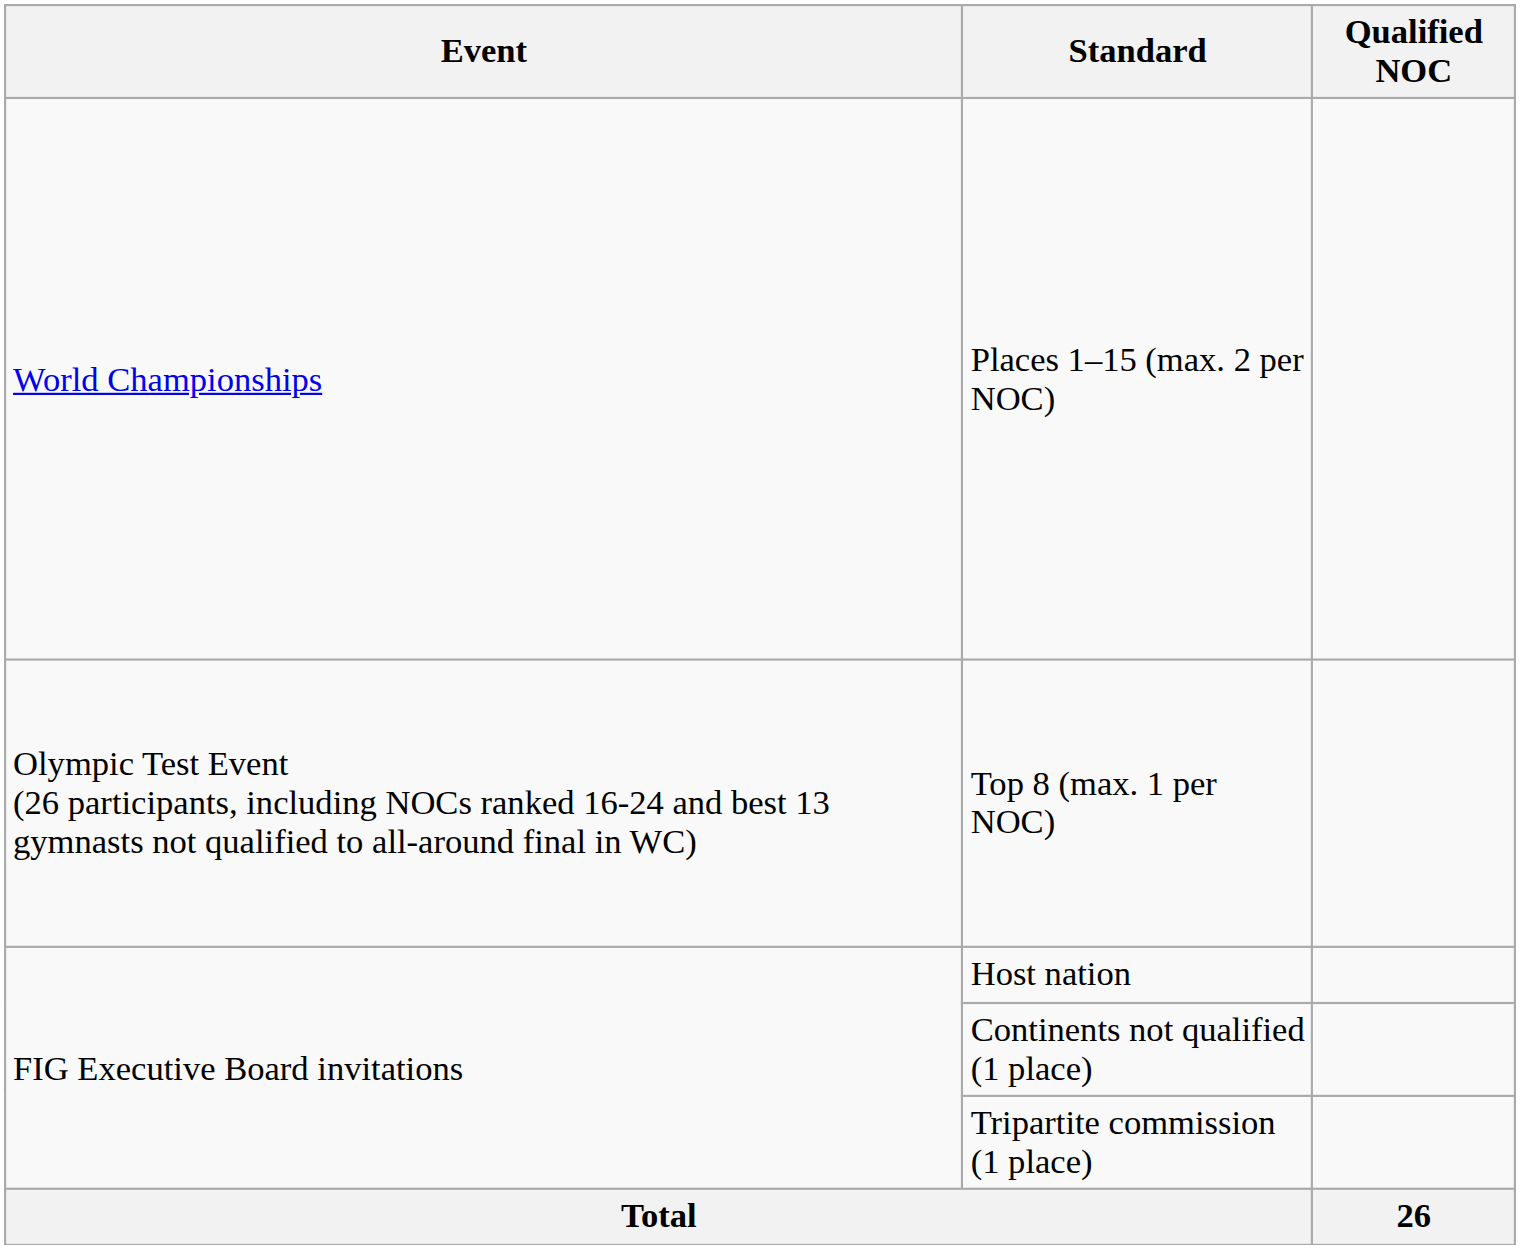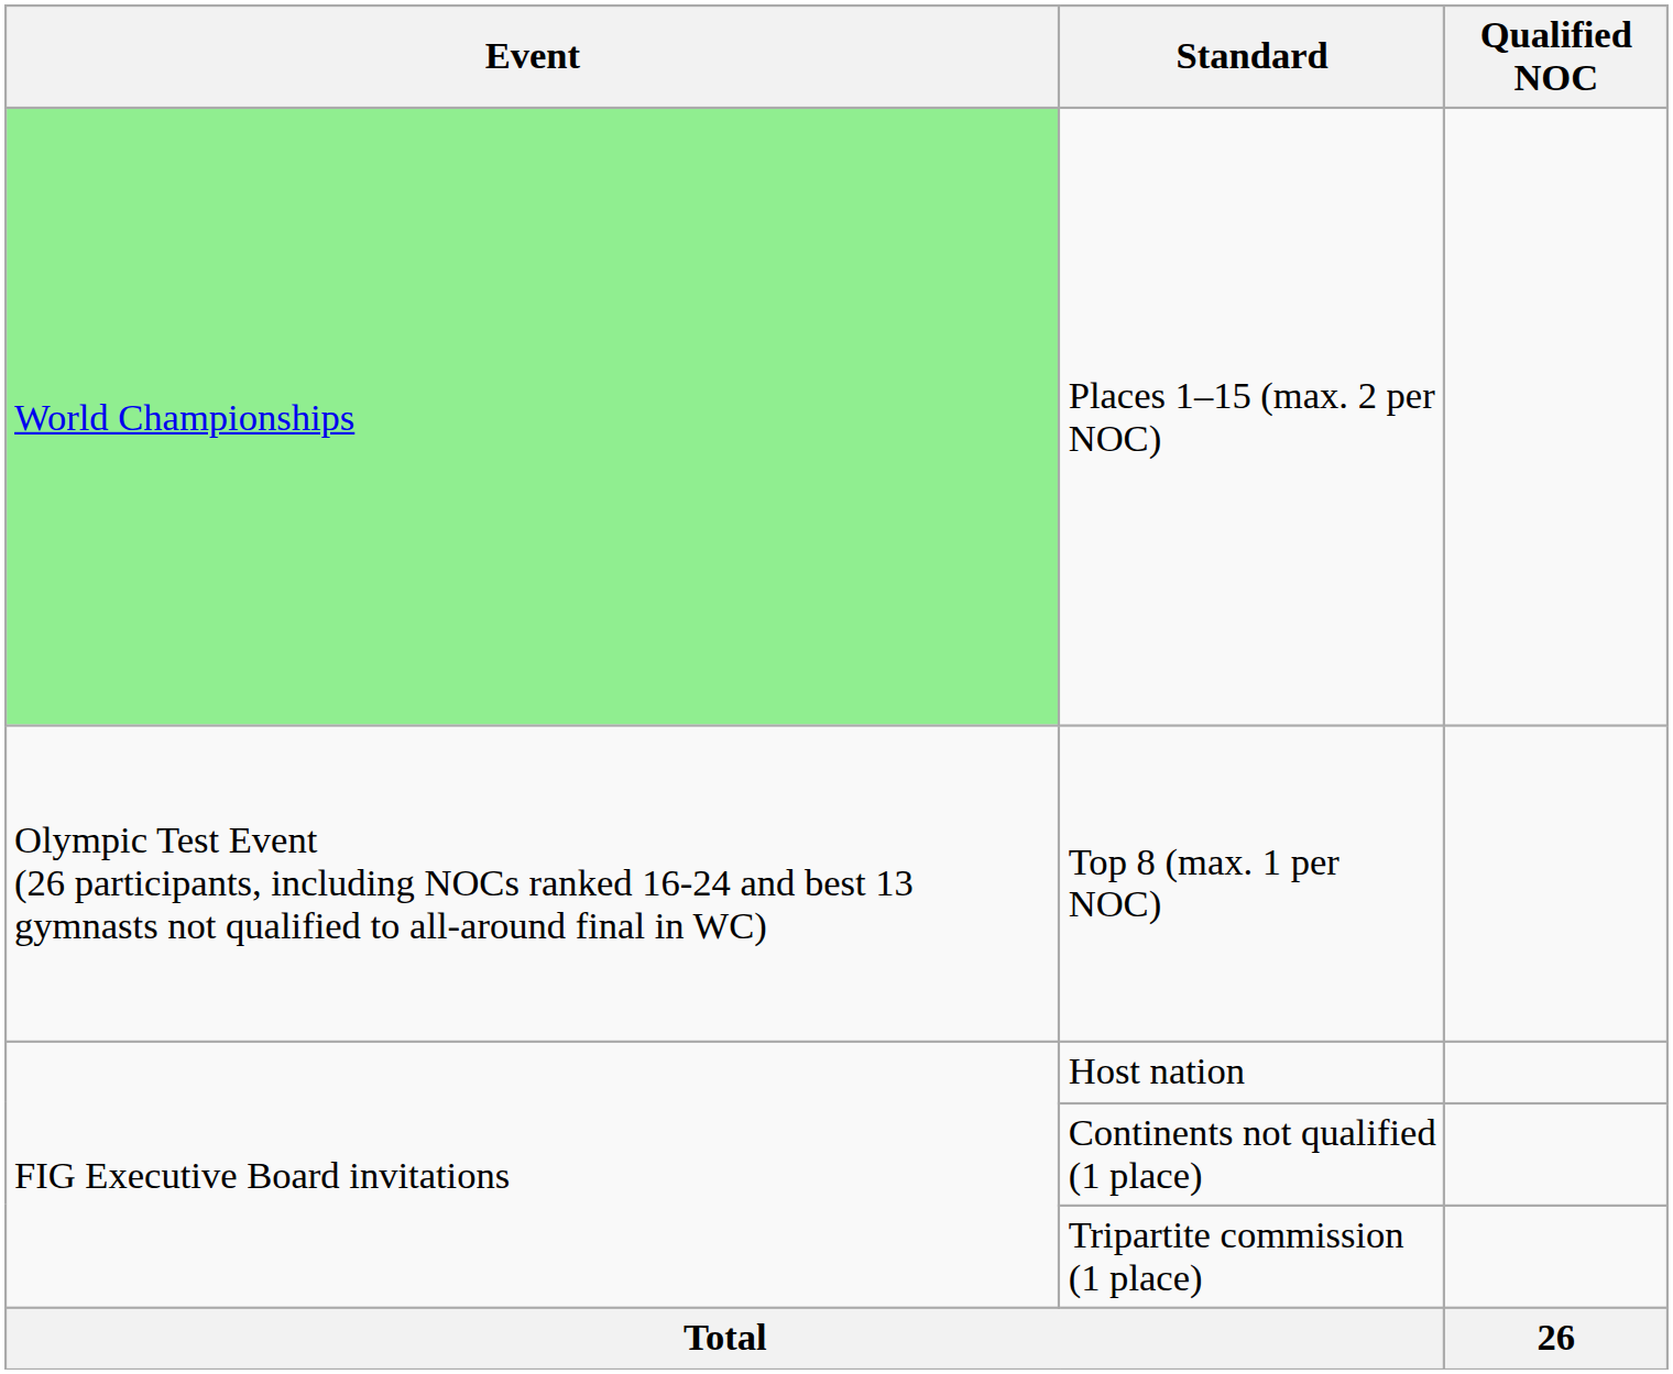Places 1–15 (max. 2 per NOC) | Event: no background -> lightgreen background
